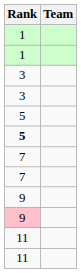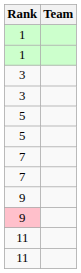row 7 | Rank: bold -> normal
